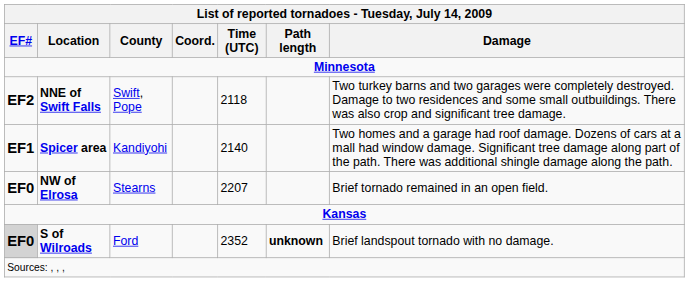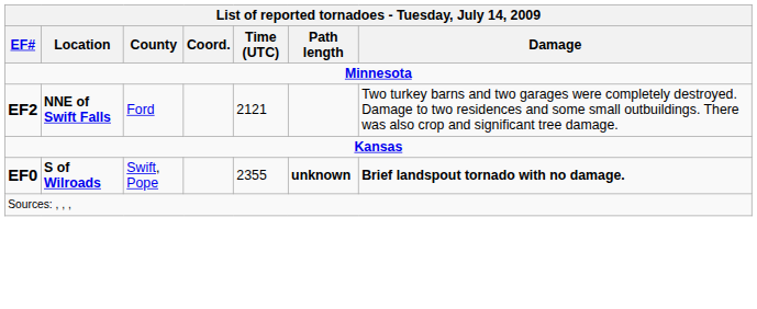NNE of Swift Falls | County: Swift, Pope -> Ford
NNE of Swift Falls | Time (UTC): 2118 -> 2121
- row: EF1 | Spicer area | Kandiyohi | 2140 | Two homes and a garage had roof damage. Dozens of cars at a mall had window damage. Significant tree damage along part of the path. There was additional shingle damage along the path.
- row: EF0 | NW of Elrosa | Stearns | 2207 | Brief tornado remained in an open field.
S of Wilroads | EF#: lightgrey background -> no background
S of Wilroads | County: Ford -> Swift, Pope
S of Wilroads | Time (UTC): 2352 -> 2355
S of Wilroads | Damage: normal -> bold
